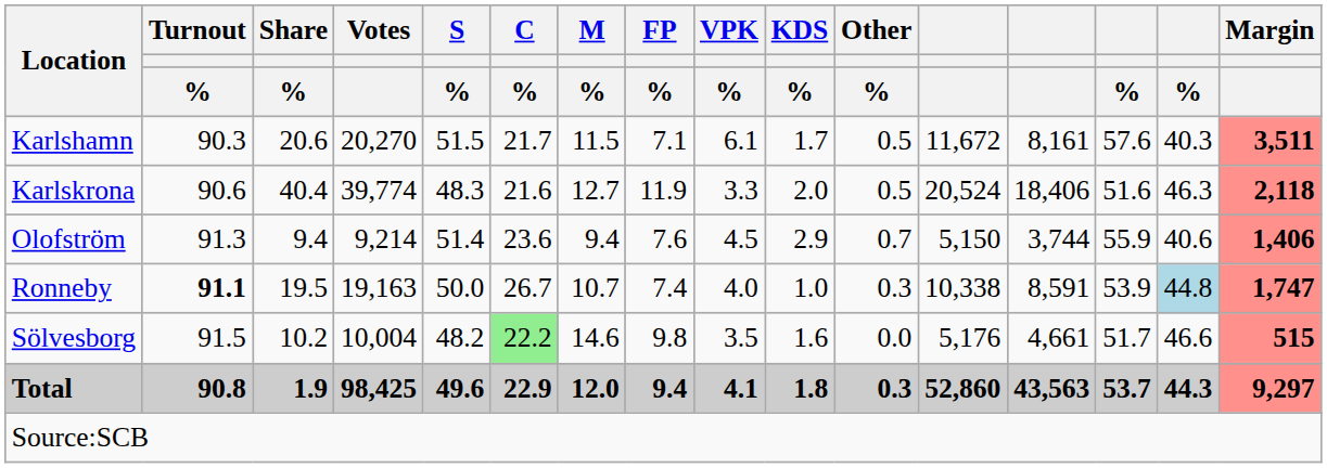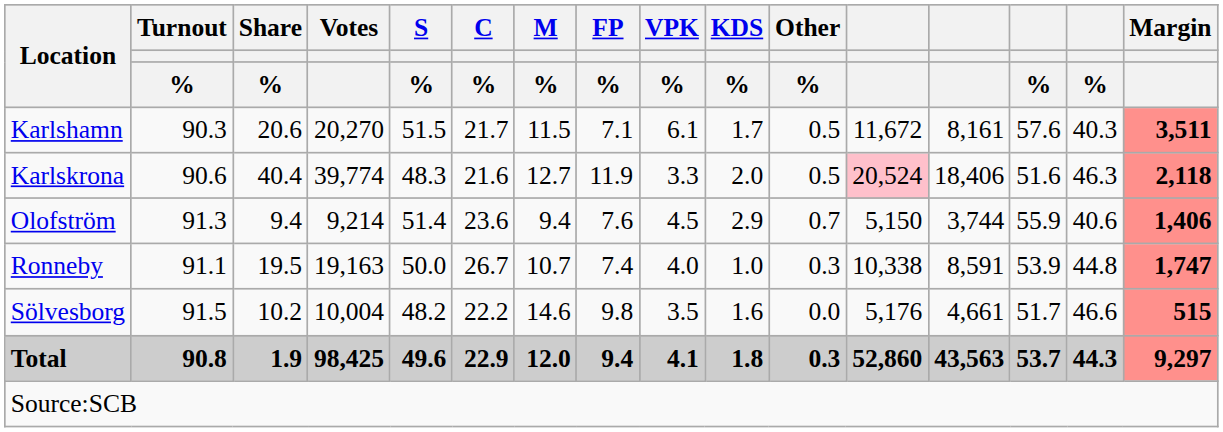Karlskrona | column 12: no background -> pink background
Ronneby | Turnout / %: bold -> normal
Ronneby | column 15: lightblue background -> no background
Sölvesborg | C / %: lightgreen background -> no background
